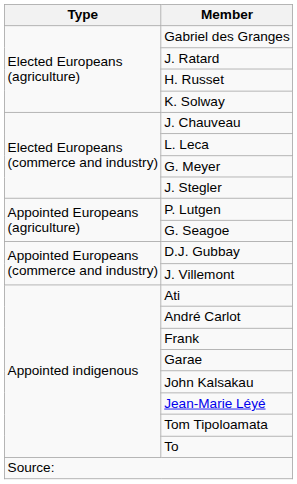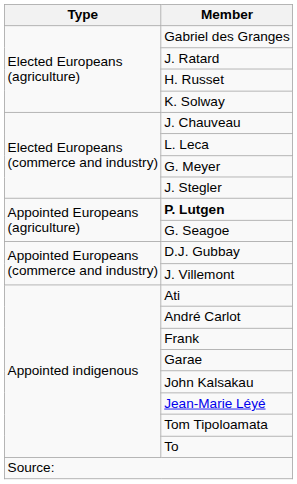P. Lutgen | Member: normal -> bold
